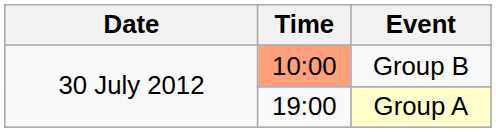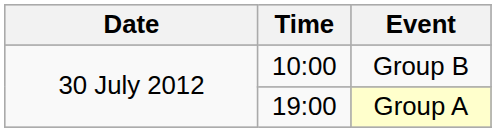Group B | Time: lightsalmon background -> no background
